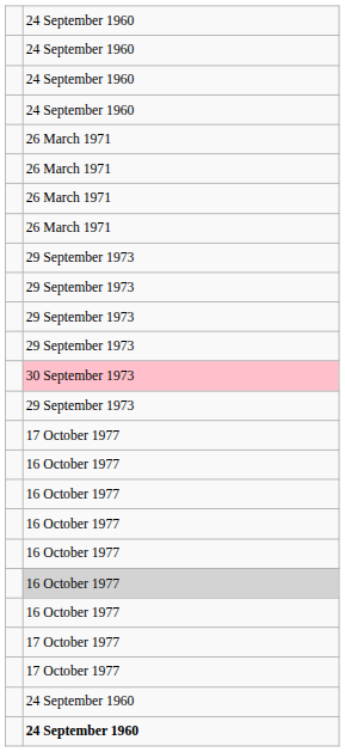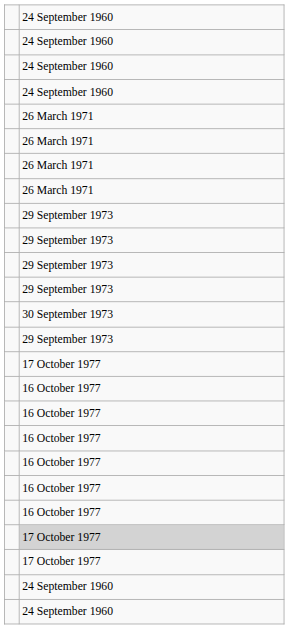row 13 | column 2: pink background -> no background
row 20 | column 2: lightgrey background -> no background
row 22 | column 2: no background -> lightgrey background
row 25 | column 2: bold -> normal
